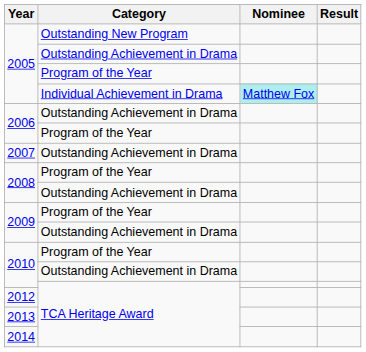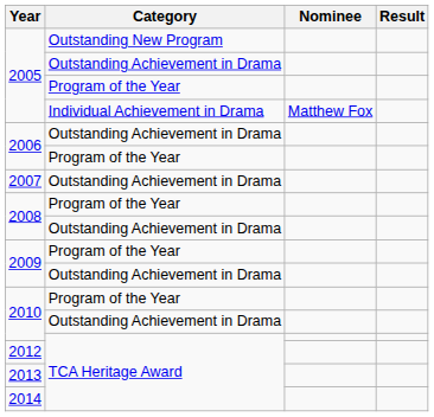2005 / Individual Achievement in Drama | Nominee: paleturquoise background -> no background
